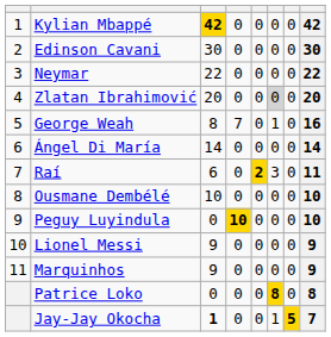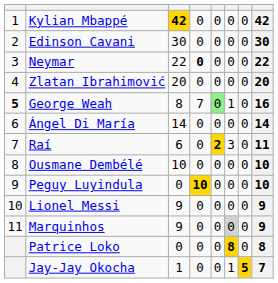Neymar | column 4: normal -> bold
Zlatan Ibrahimović | column 6: lightgrey background -> no background
George Weah | column 1: normal -> bold
George Weah | column 5: no background -> lightgreen background
Marquinhos | column 6: no background -> lightgrey background
Jay-Jay Okocha | column 3: bold -> normal
